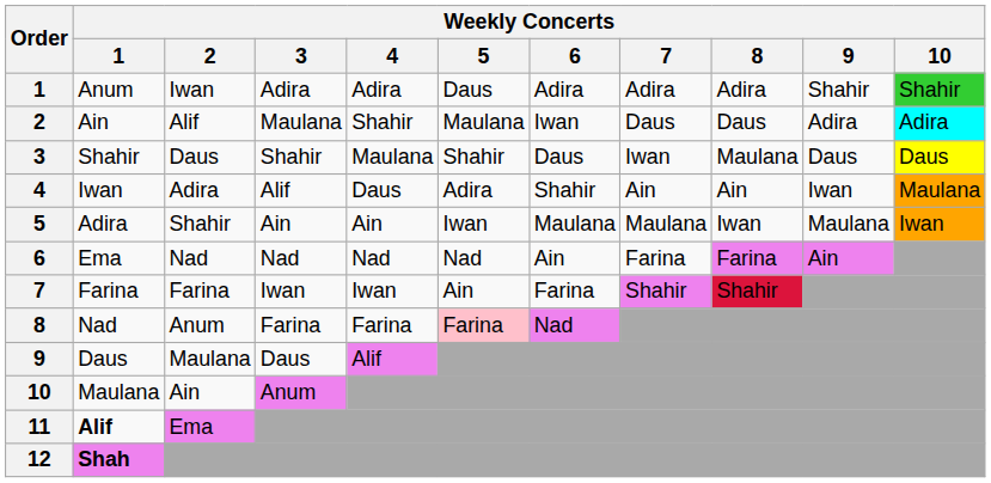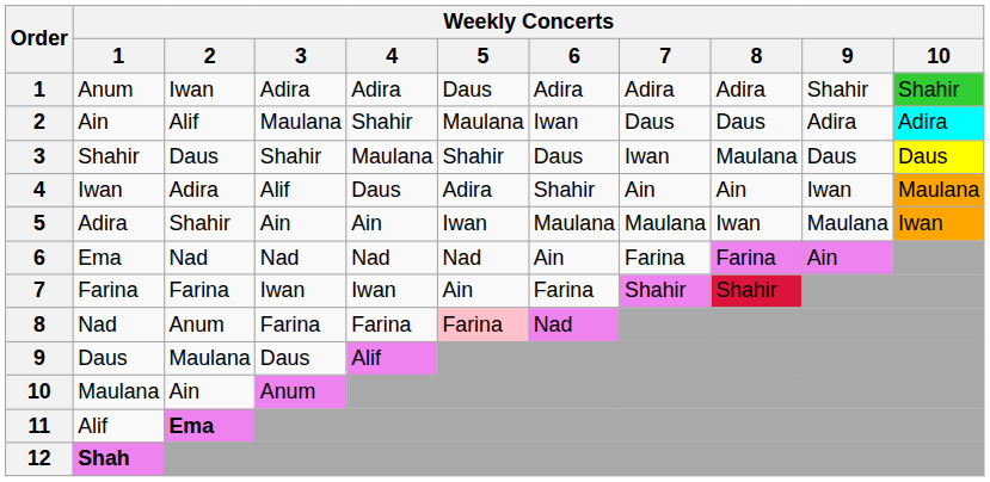11 | Weekly Concerts / 1: bold -> normal
11 | Weekly Concerts / 2: normal -> bold
